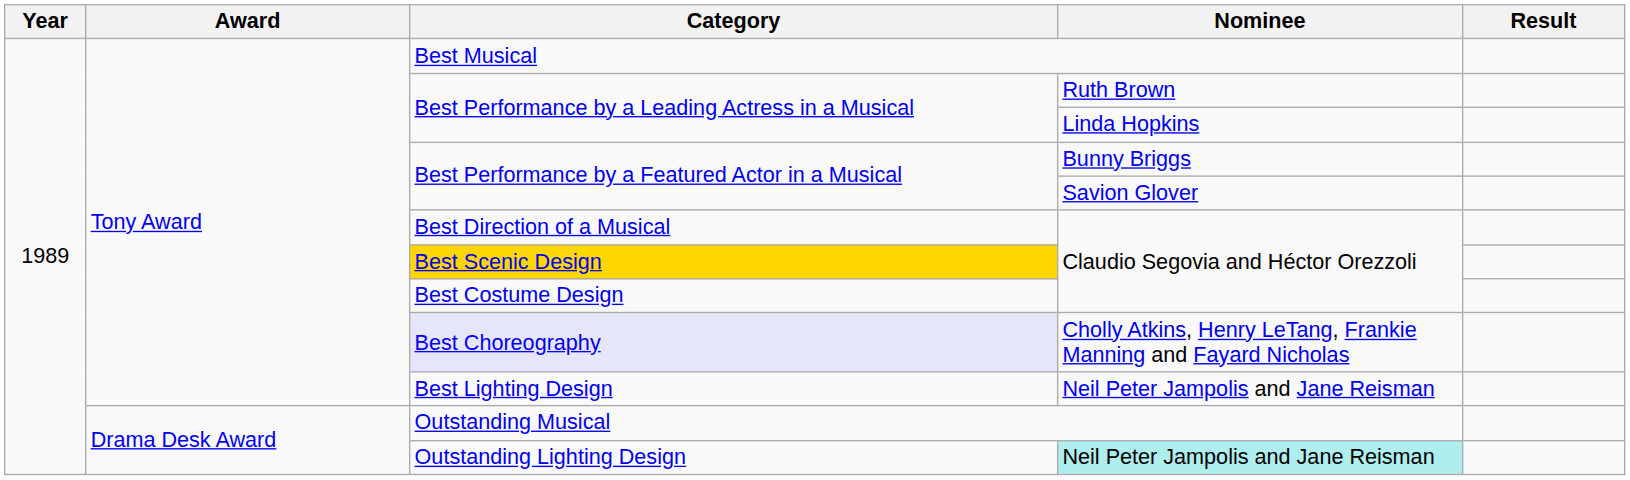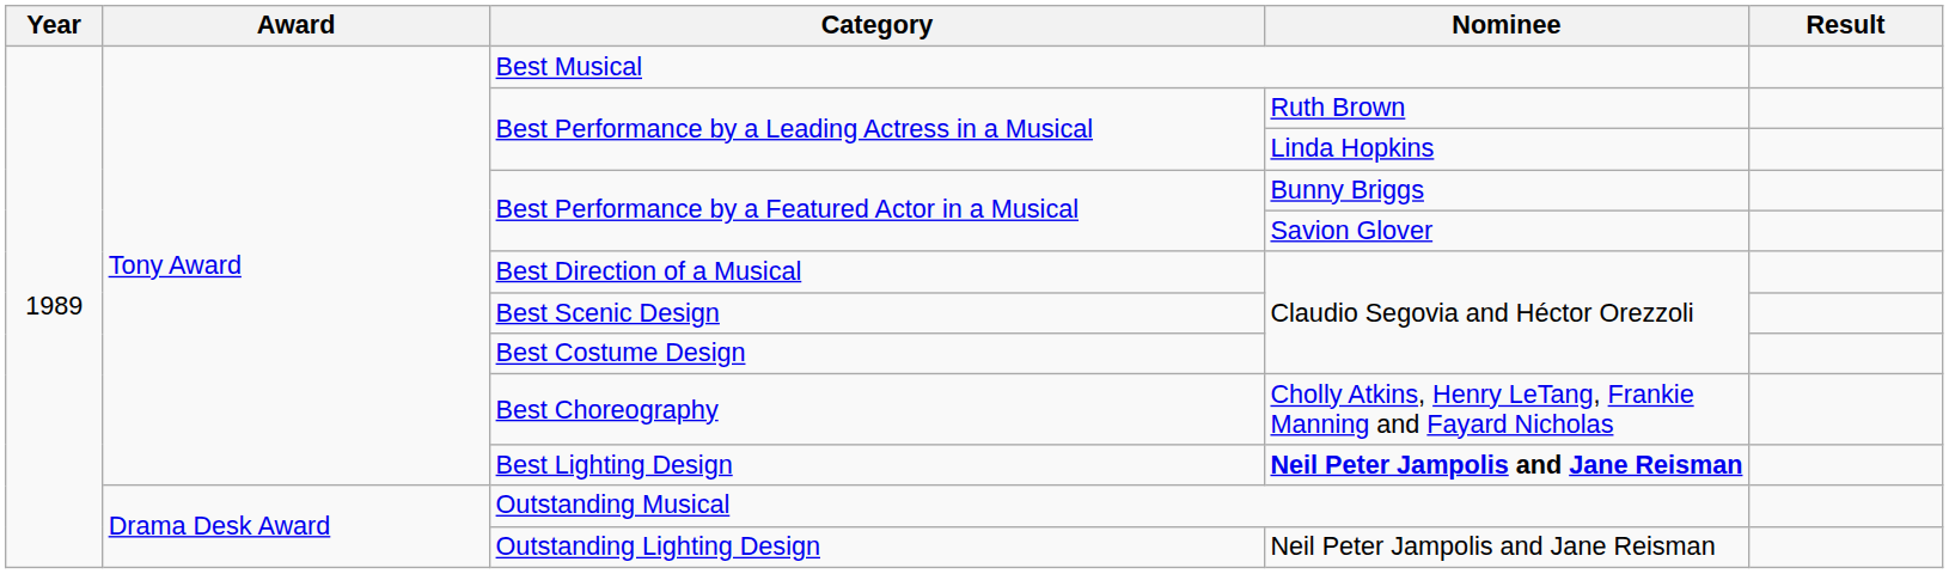Best Scenic Design | Category: gold background -> no background
Best Choreography | Category: lavender background -> no background
Best Lighting Design | Nominee: normal -> bold
Outstanding Lighting Design | Nominee: paleturquoise background -> no background
